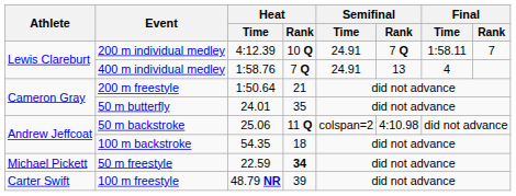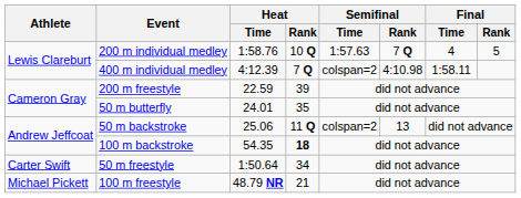200 m individual medley | Heat / Time: 4:12.39 -> 1:58.76
200 m individual medley | Semifinal / Time: 24.91 -> 1:57.63
200 m individual medley | Final / Time: 1:58.11 -> 4
200 m individual medley | Final / Rank: 7 -> 5
400 m individual medley | Heat / Time: 1:58.76 -> 4:12.39
400 m individual medley | Semifinal / Time: 24.91 -> colspan=2
400 m individual medley | Semifinal / Rank: 13 -> 4:10.98
400 m individual medley | Final / Time: 4 -> 1:58.11
200 m freestyle | Heat / Time: 1:50.64 -> 22.59
200 m freestyle | Heat / Rank: 21 -> 39
50 m backstroke | Semifinal / Rank: 4:10.98 -> 13
100 m backstroke | Heat / Rank: normal -> bold
50 m freestyle | Athlete: Michael Pickett -> Carter Swift
50 m freestyle | Heat / Time: 22.59 -> 1:50.64
50 m freestyle | Heat / Rank: bold -> normal
100 m freestyle | Athlete: Carter Swift -> Michael Pickett
100 m freestyle | Heat / Rank: 39 -> 21
